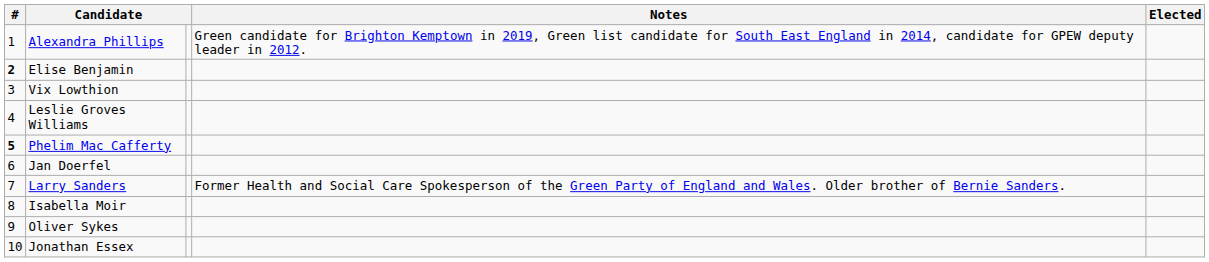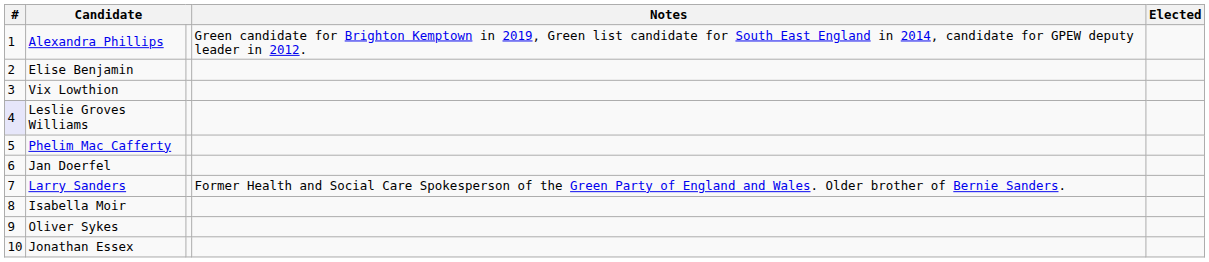Elise Benjamin | #: bold -> normal
Leslie Groves Williams | #: no background -> lavender background
Phelim Mac Cafferty | #: bold -> normal
